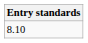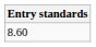row 2 | column 1: 8.10 -> 8.60
